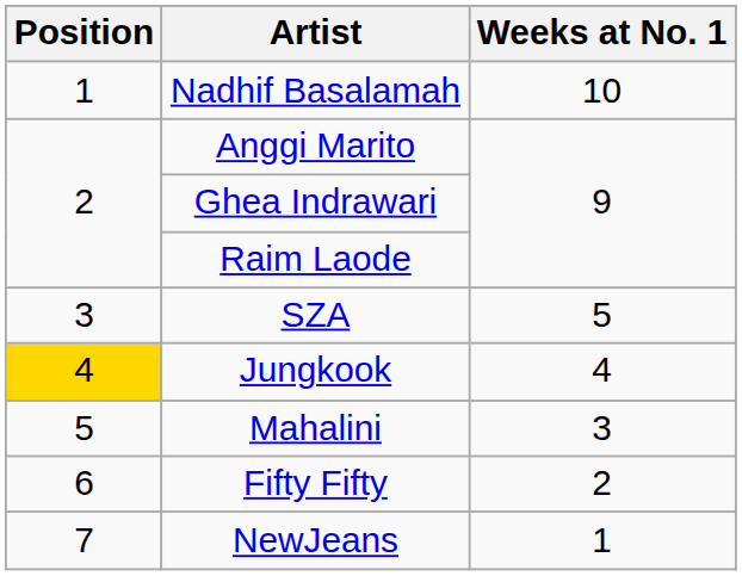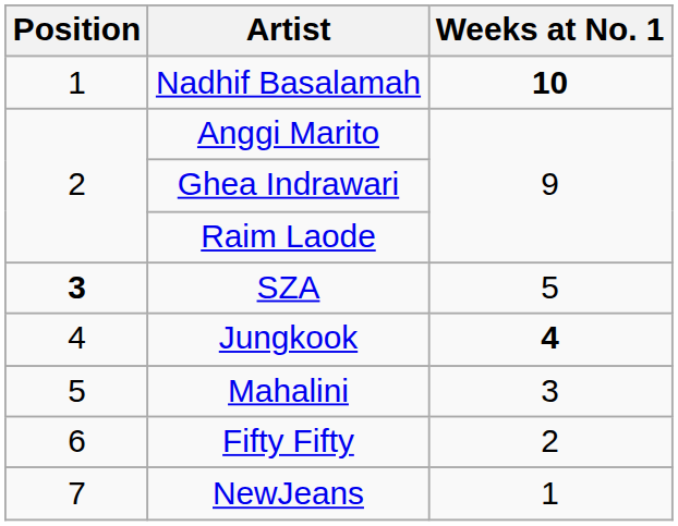Nadhif Basalamah | Weeks at No. 1: normal -> bold
SZA | Position: normal -> bold
Jungkook | Position: gold background -> no background
Jungkook | Weeks at No. 1: normal -> bold
